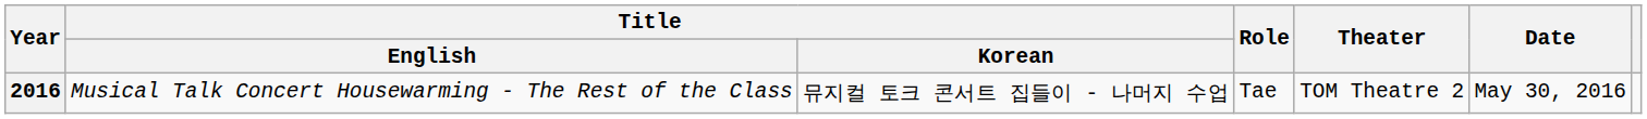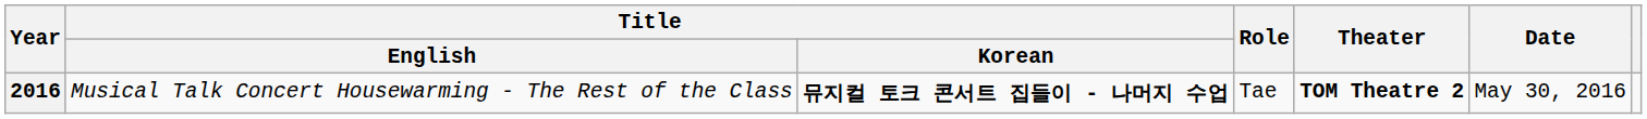2016 | Title / Korean: normal -> bold
2016 | Theater: normal -> bold
